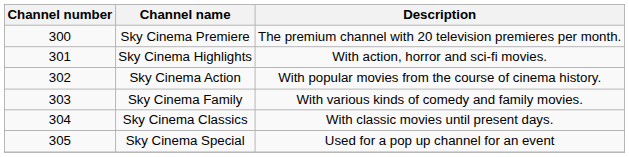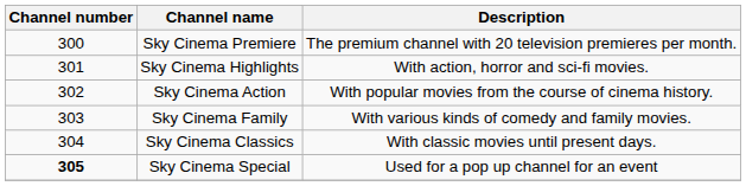Sky Cinema Special | Channel number: normal -> bold
